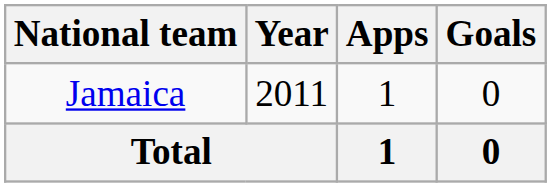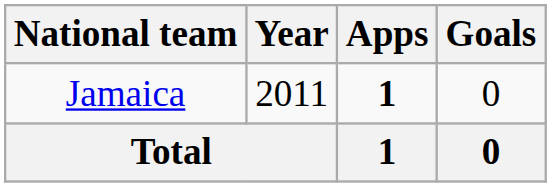Jamaica | Apps: normal -> bold
